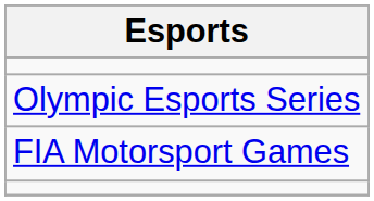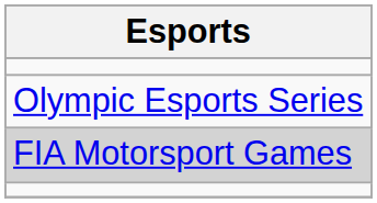row 4 | column 1: no background -> lightgrey background
